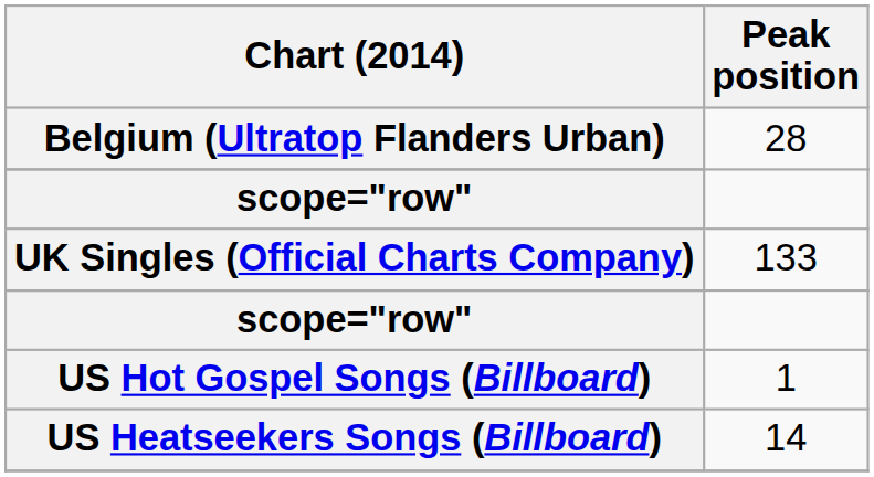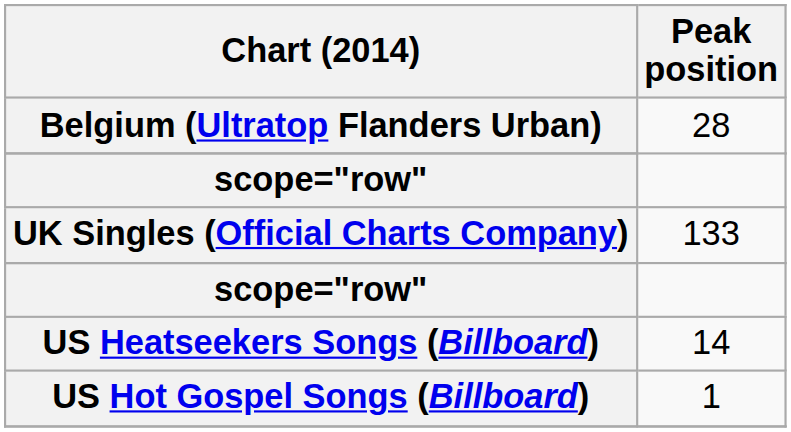rows swapped: US Hot Gospel Songs (Billboard) <-> US Heatseekers Songs (Billboard)
